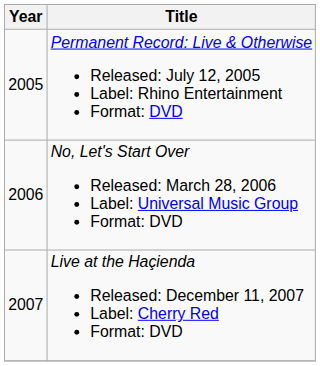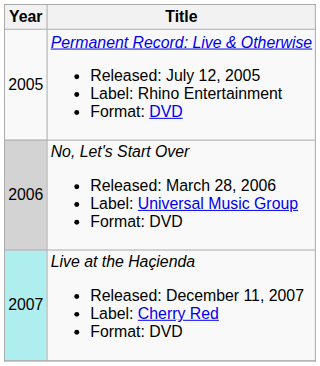row 3 | Year: no background -> lightgrey background
row 4 | Year: no background -> paleturquoise background
